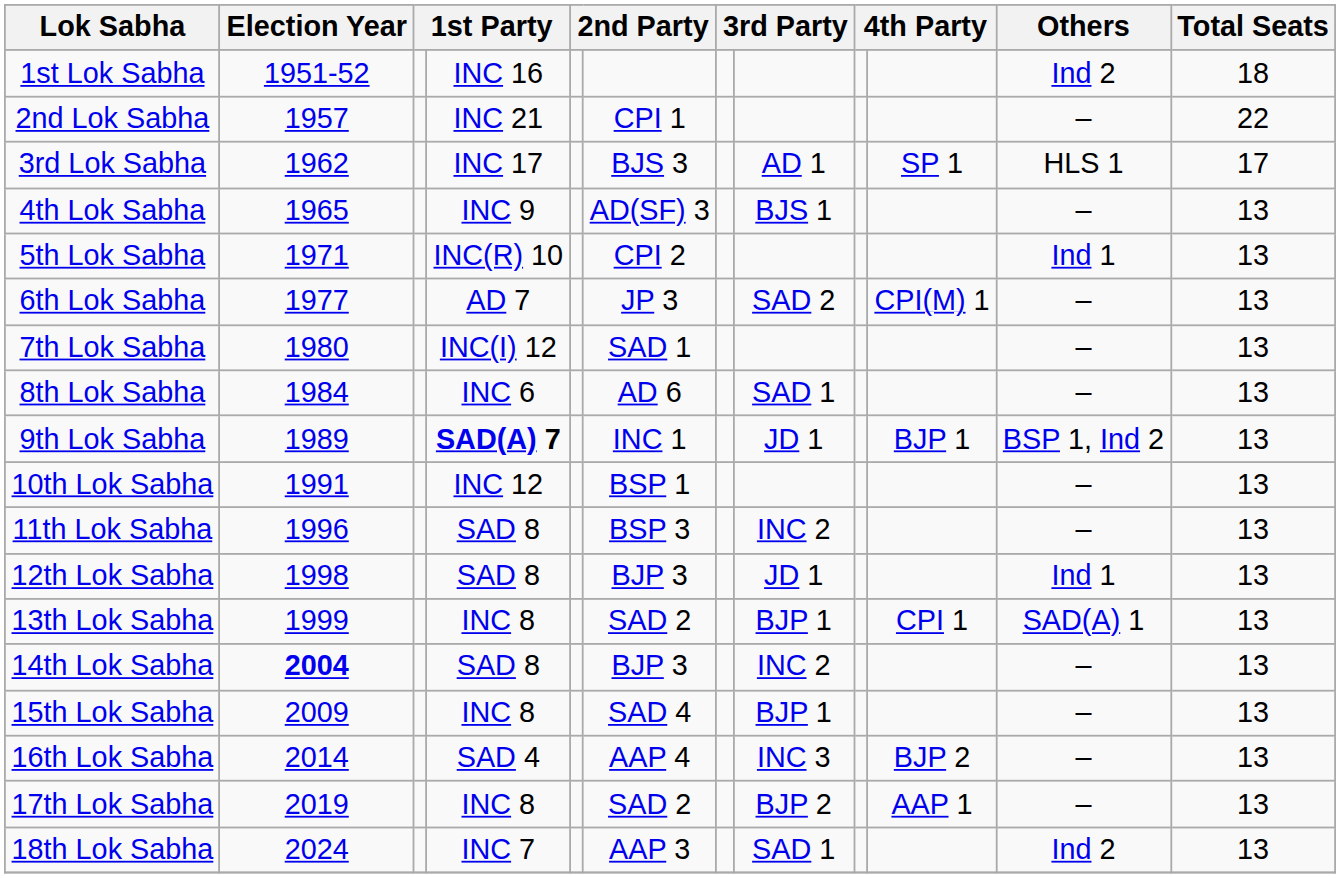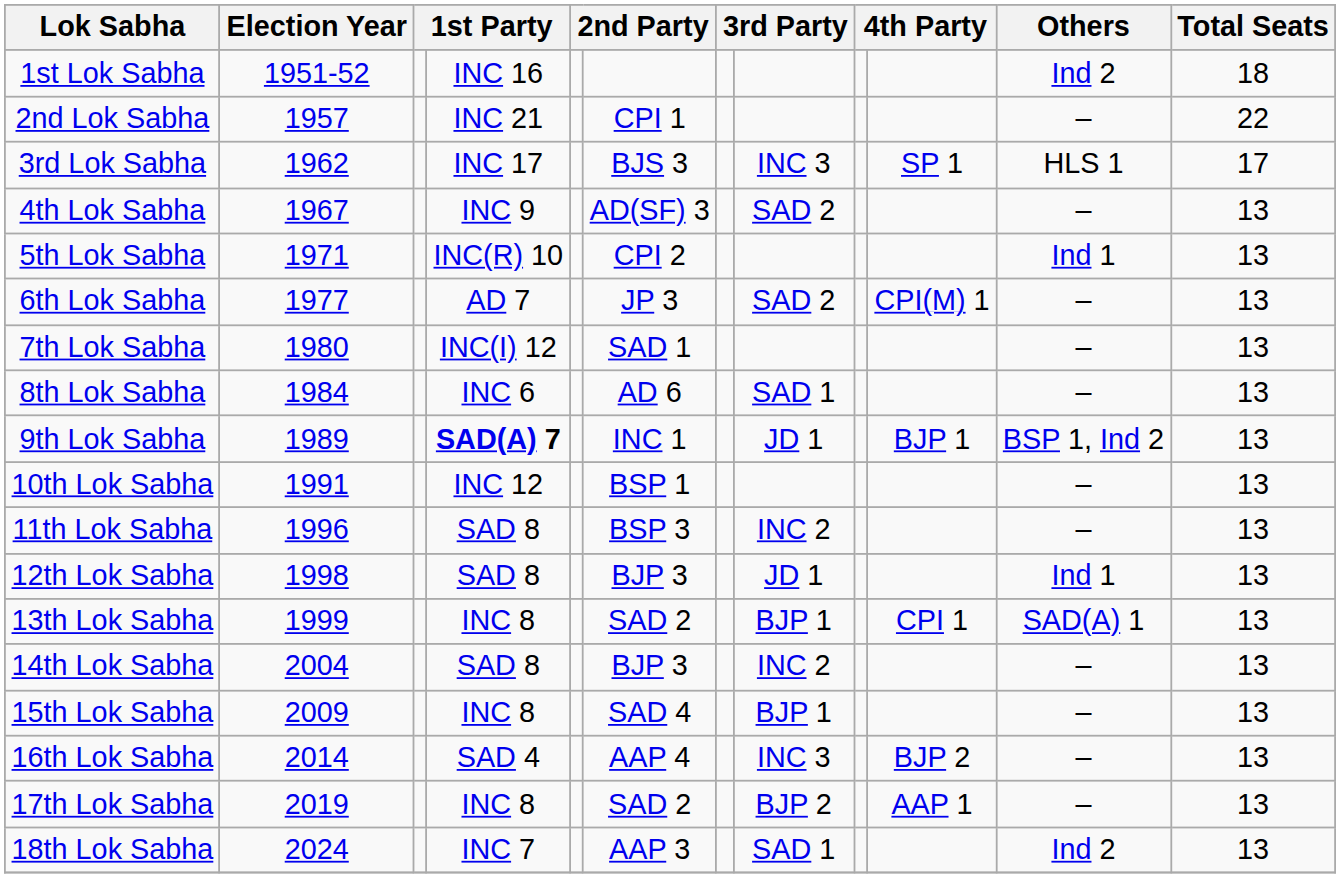3rd Lok Sabha | column 8: AD 1 -> INC 3
4th Lok Sabha | Election Year: 1965 -> 1967
4th Lok Sabha | column 8: BJS 1 -> SAD 2
14th Lok Sabha | Election Year: bold -> normal
